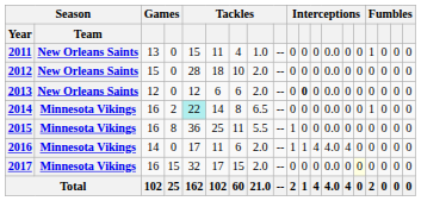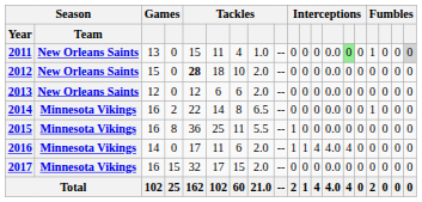2011 | column 14: no background -> lightgreen background
2011 | column 19: no background -> lightgrey background
2012 | column 5: normal -> bold
2013 | column 11: bold -> normal
2014 | column 5: paleturquoise background -> no background
2017 | column 15: lightyellow background -> no background
